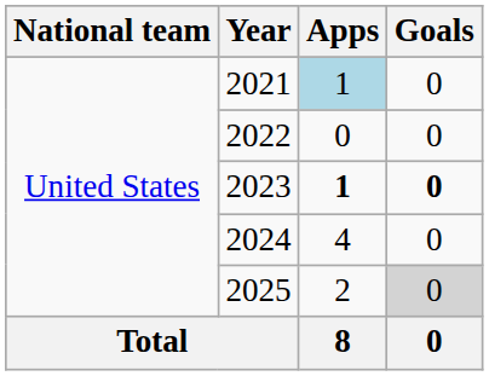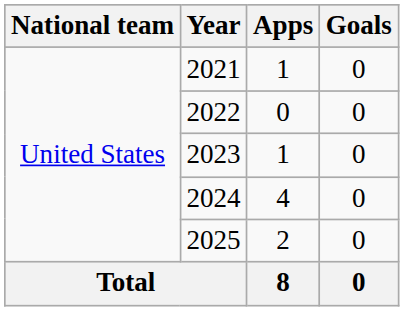2021 | Apps: lightblue background -> no background
2023 | Apps: bold -> normal
2023 | Goals: bold -> normal
2025 | Goals: lightgrey background -> no background
